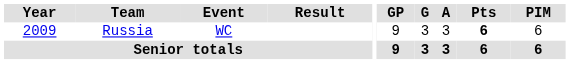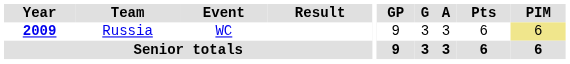Russia | Year: normal -> bold
Russia | Pts: bold -> normal
Russia | PIM: no background -> khaki background
